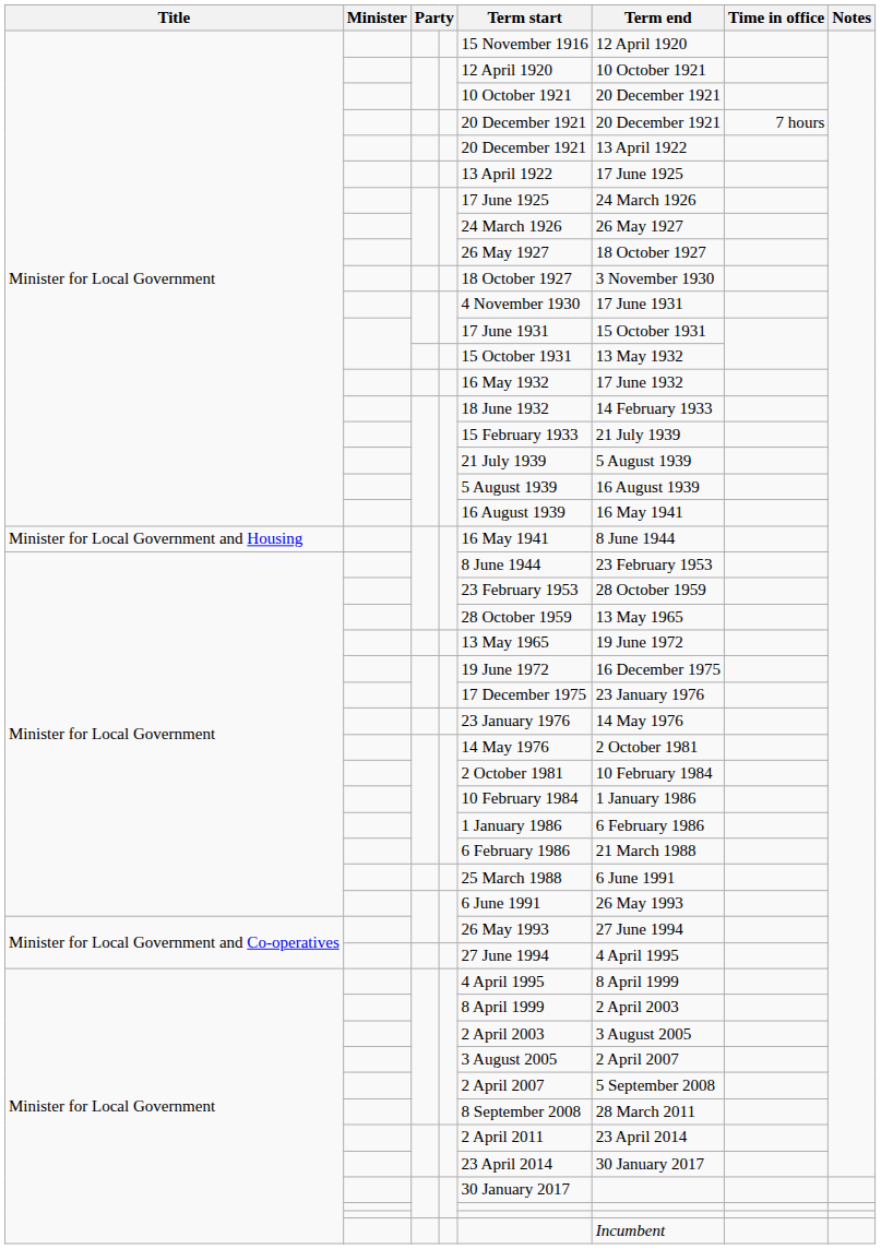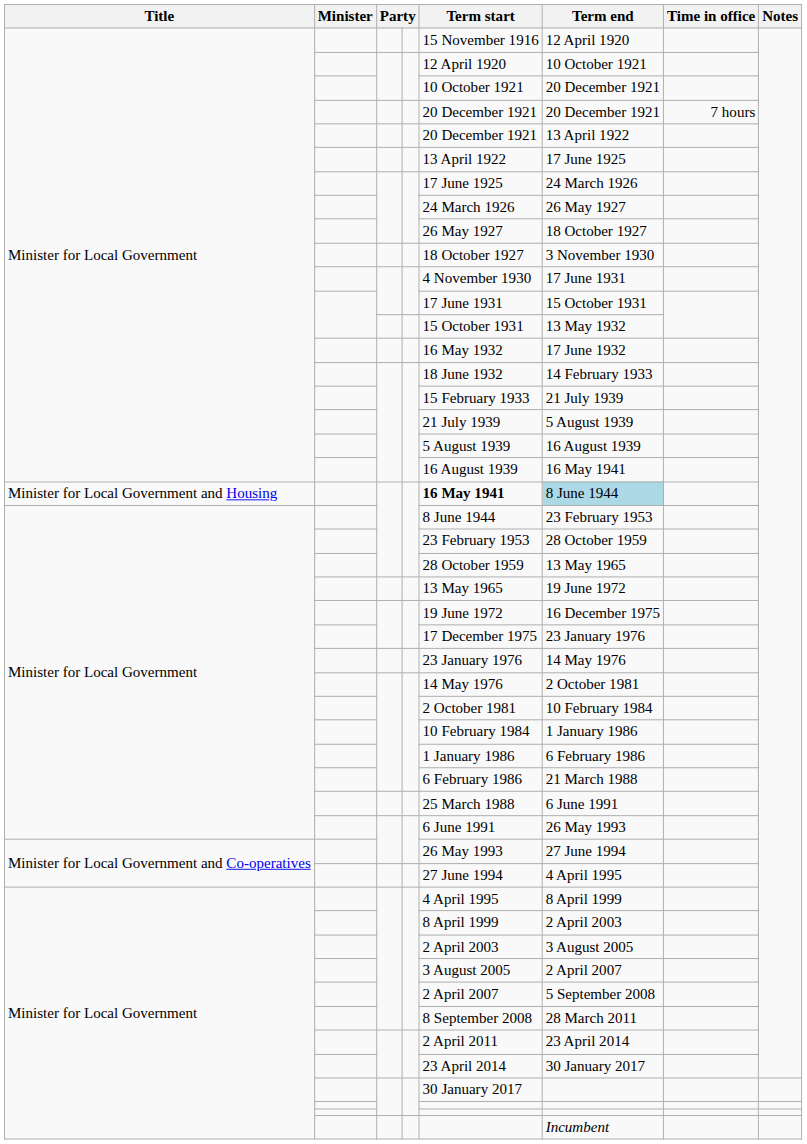Minister for Local Government and Housing | Term start: normal -> bold
Minister for Local Government and Housing | Term end: no background -> lightblue background
